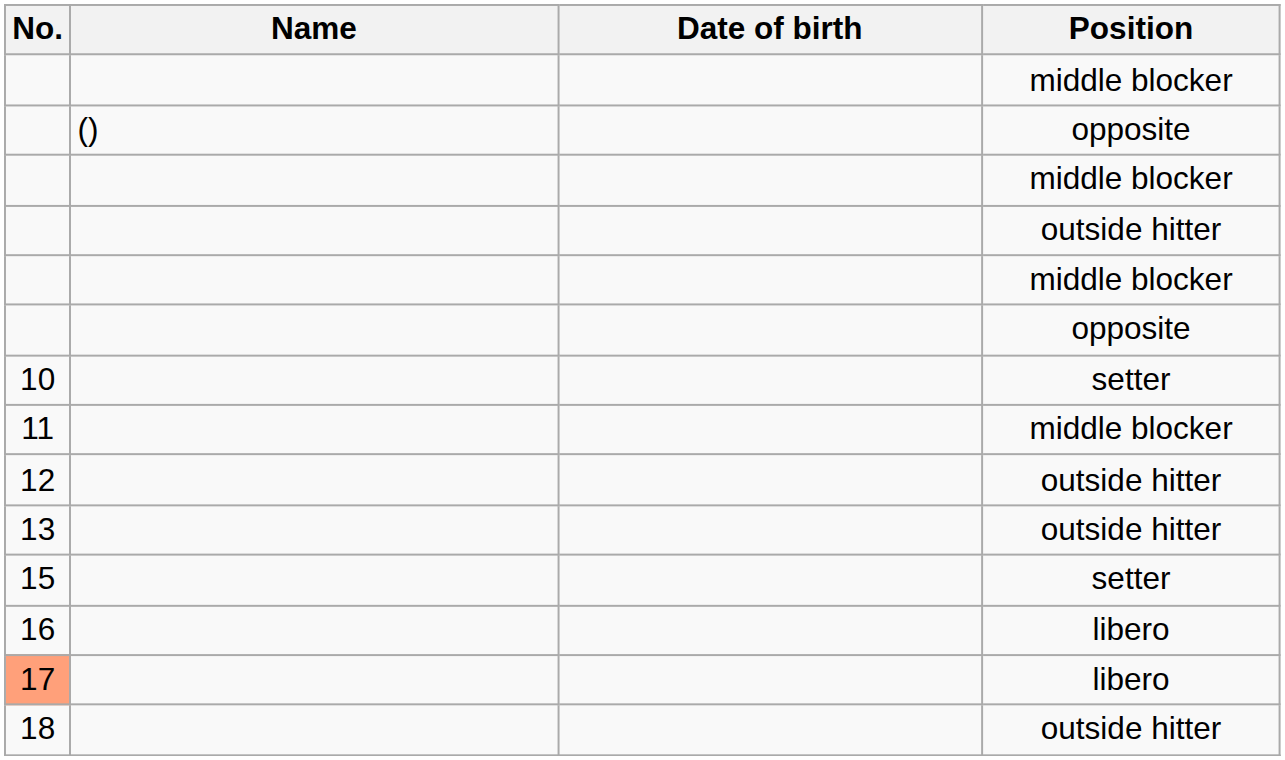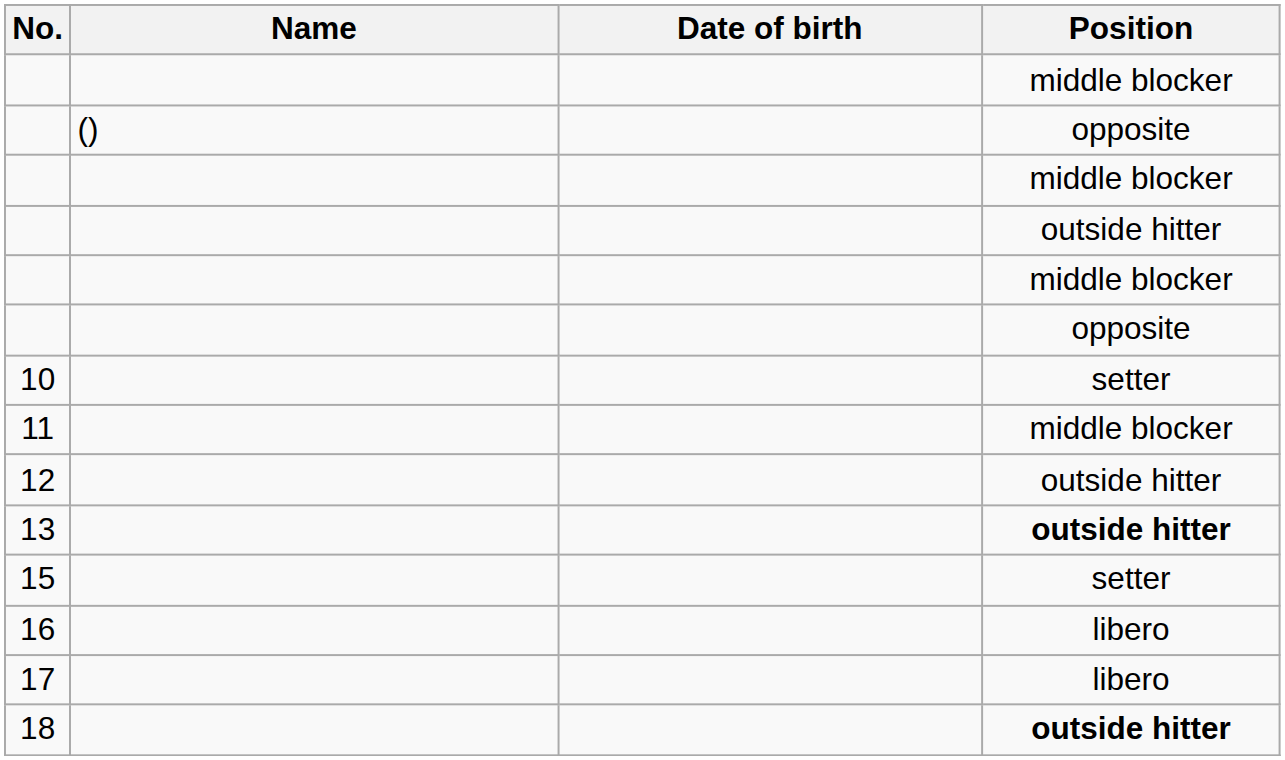13 | Position: normal -> bold
17 | No.: lightsalmon background -> no background
18 | Position: normal -> bold
